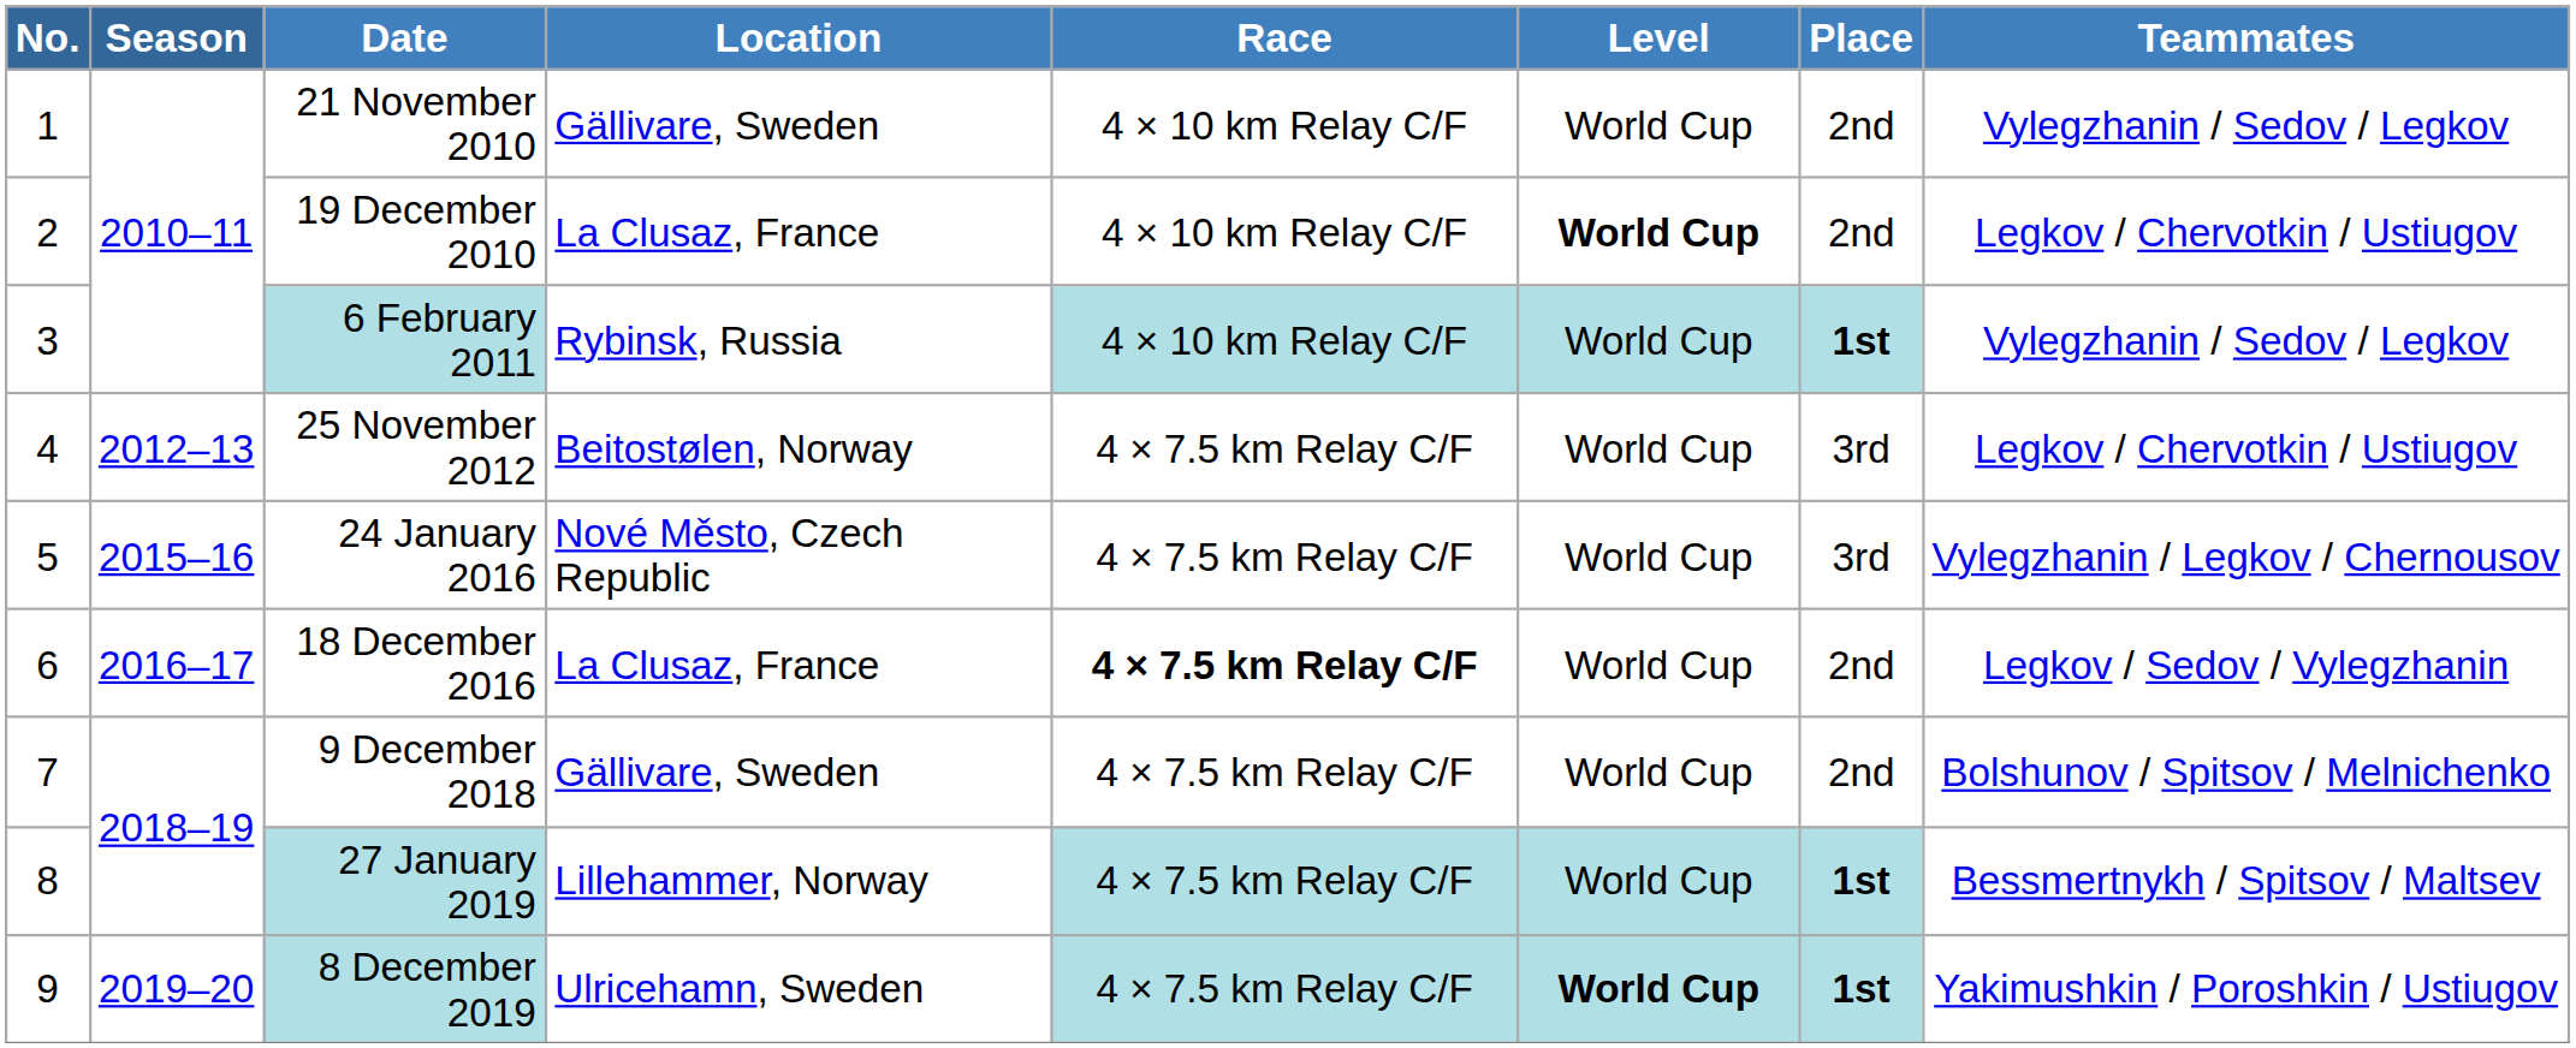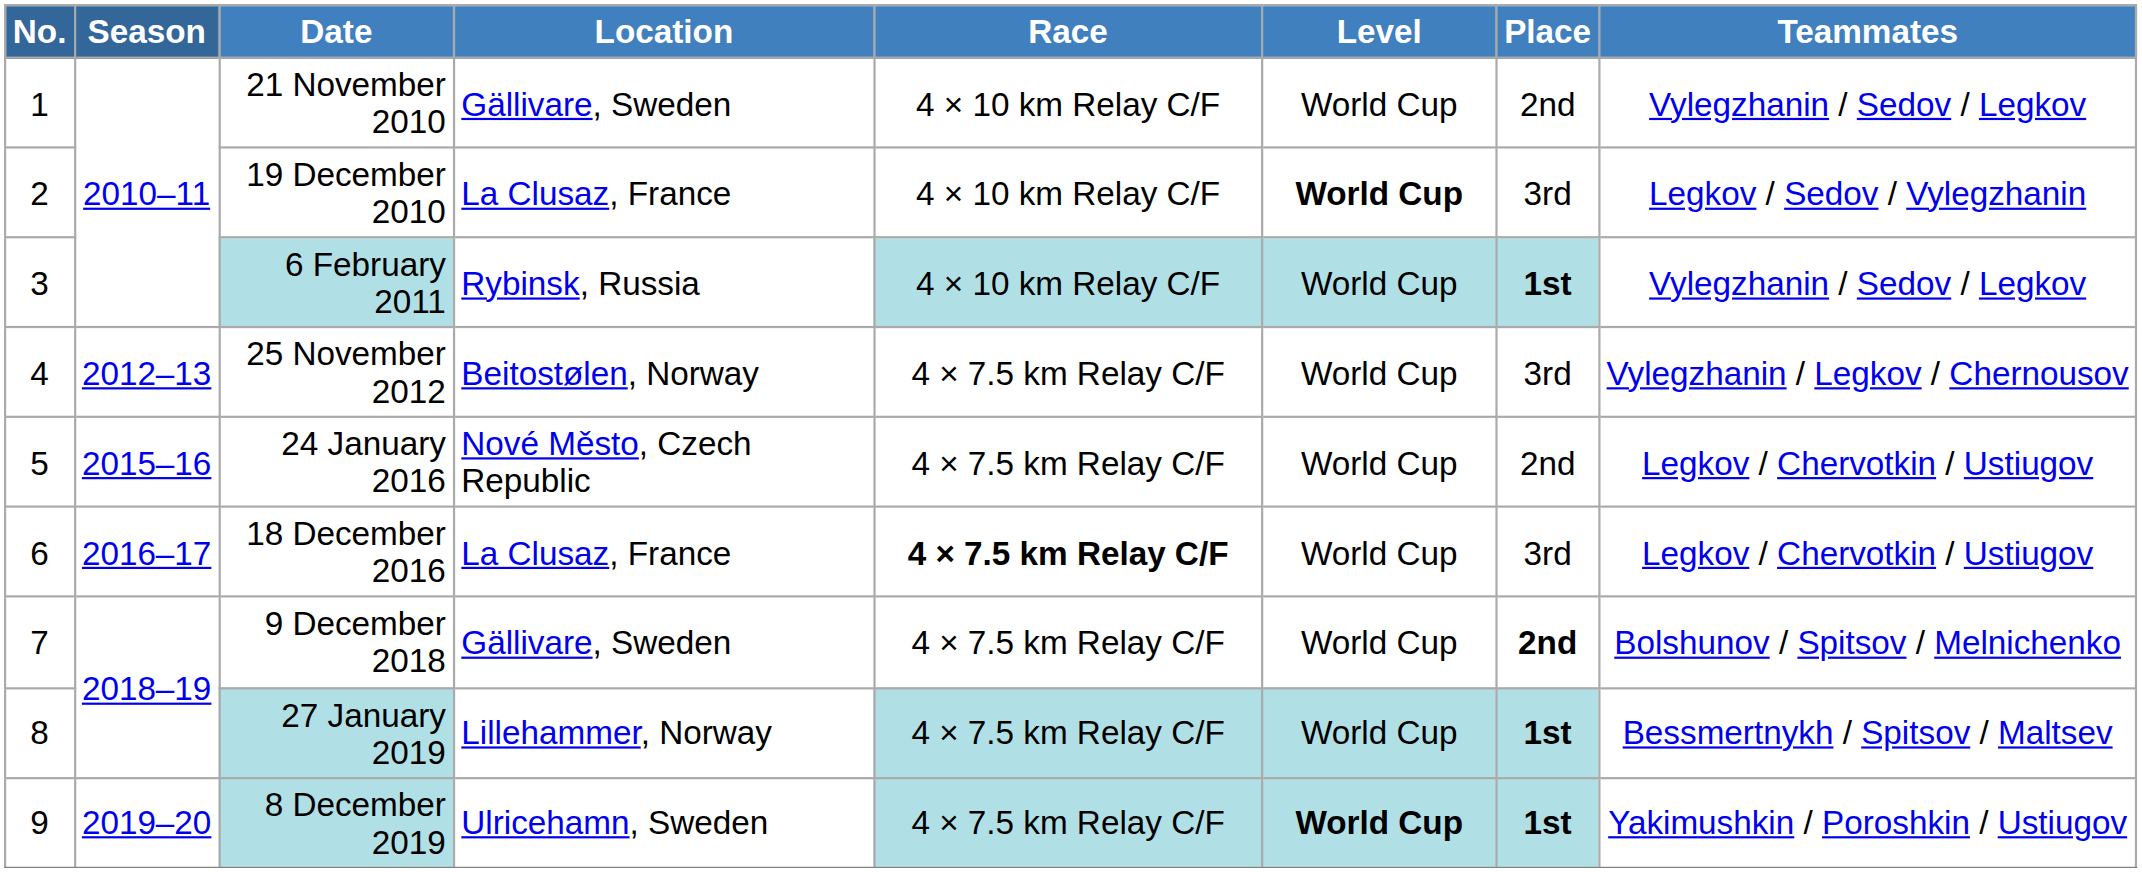19 December 2010 | Place: 2nd -> 3rd
19 December 2010 | Teammates: Legkov / Chervotkin / Ustiugov -> Legkov / Sedov / Vylegzhanin
25 November 2012 | Teammates: Legkov / Chervotkin / Ustiugov -> Vylegzhanin / Legkov / Chernousov
24 January 2016 | Place: 3rd -> 2nd
24 January 2016 | Teammates: Vylegzhanin / Legkov / Chernousov -> Legkov / Chervotkin / Ustiugov
18 December 2016 | Place: 2nd -> 3rd
18 December 2016 | Teammates: Legkov / Sedov / Vylegzhanin -> Legkov / Chervotkin / Ustiugov
9 December 2018 | Place: normal -> bold
